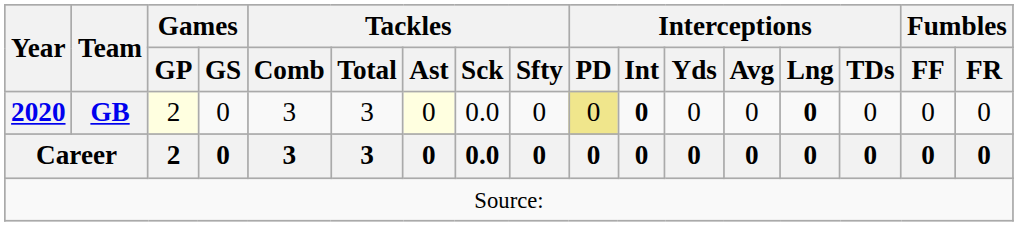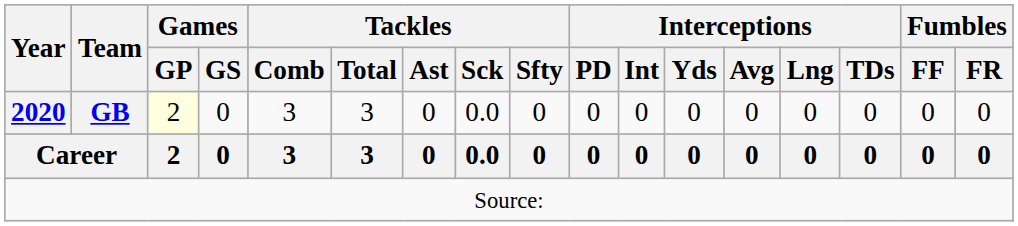2020 | Tackles / Ast: lightyellow background -> no background
2020 | Interceptions / PD: khaki background -> no background
2020 | Interceptions / Int: bold -> normal
2020 | Interceptions / Lng: bold -> normal
